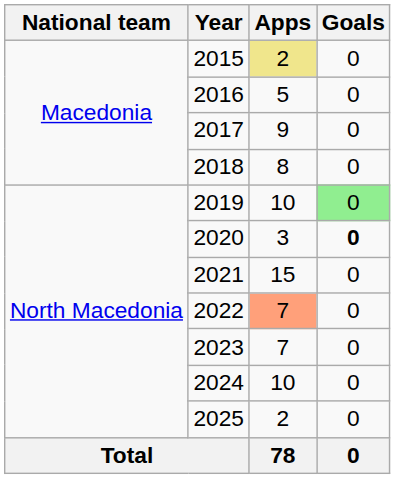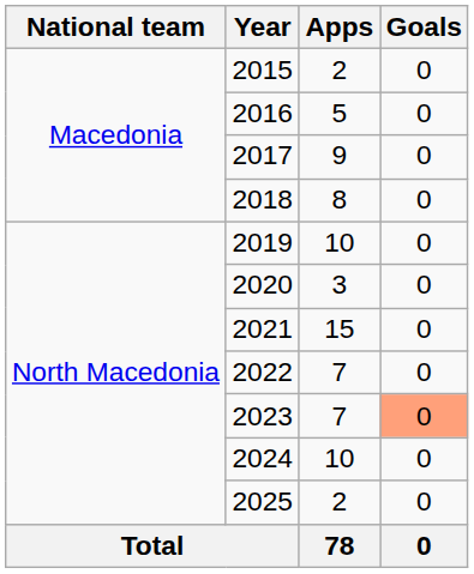2015 | Apps: khaki background -> no background
2019 | Goals: lightgreen background -> no background
2020 | Goals: bold -> normal
2022 | Apps: lightsalmon background -> no background
2023 | Goals: no background -> lightsalmon background
